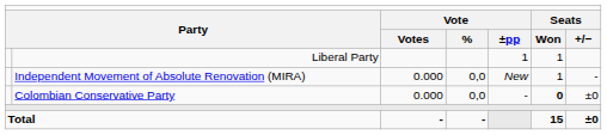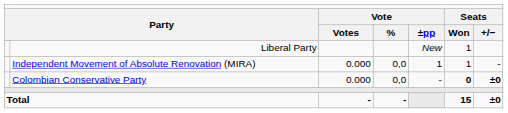Liberal Party | column 5: 1 -> New
Independent Movement of Absolute Renovation (MIRA) | column 5: New -> 1
Colombian Conservative Party | column 7: normal -> bold
